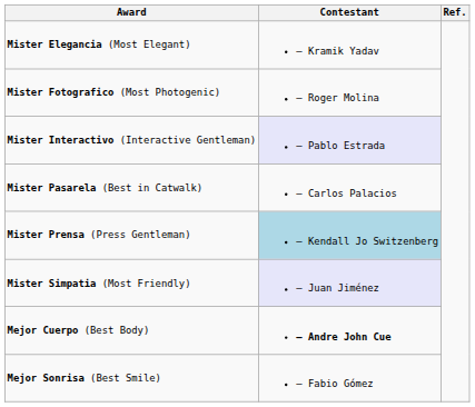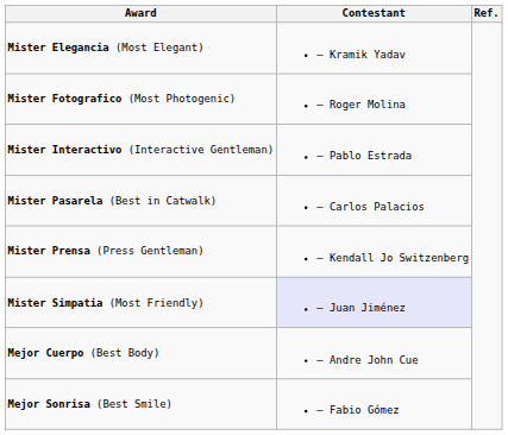Mister Interactivo (Interactive Gentleman) | Contestant: lavender background -> no background
Mister Prensa (Press Gentleman) | Contestant: lightblue background -> no background
Mejor Cuerpo (Best Body) | Contestant: bold -> normal
